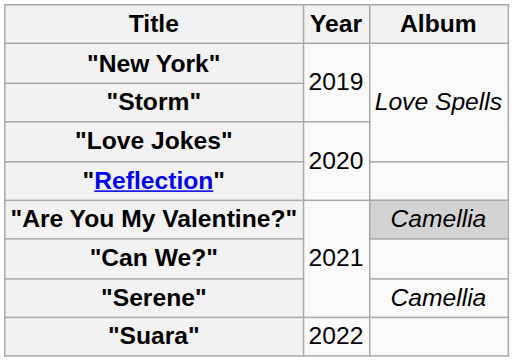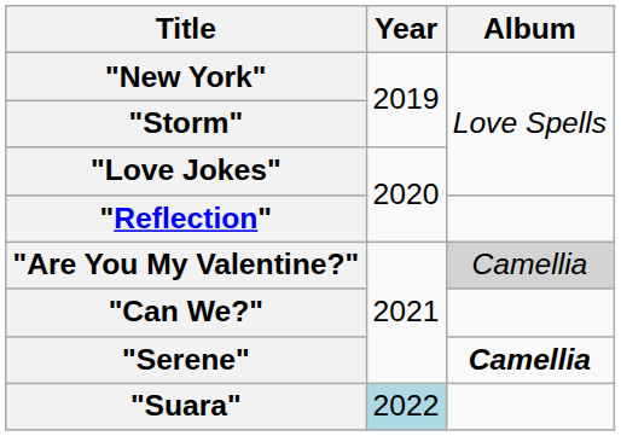"Serene" | Album: normal -> bold
"Suara" | Year: no background -> lightblue background
